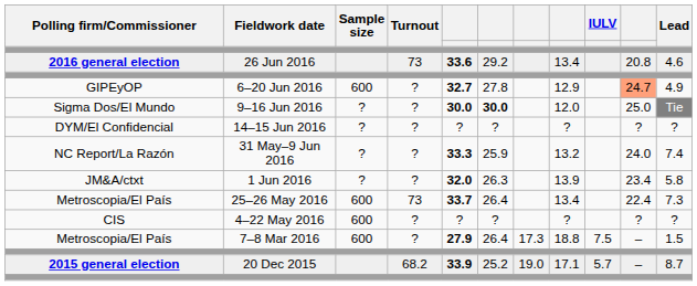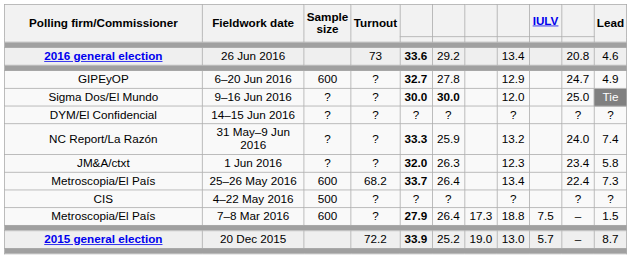6–20 Jun 2016 | column 10: lightsalmon background -> no background
1 Jun 2016 | column 8: 13.9 -> 12.3
25–26 May 2016 | Turnout: 73 -> 68.2
4–22 May 2016 | Sample size: 600 -> 500
20 Dec 2015 | Turnout: 68.2 -> 72.2
20 Dec 2015 | column 8: 17.1 -> 13.0
